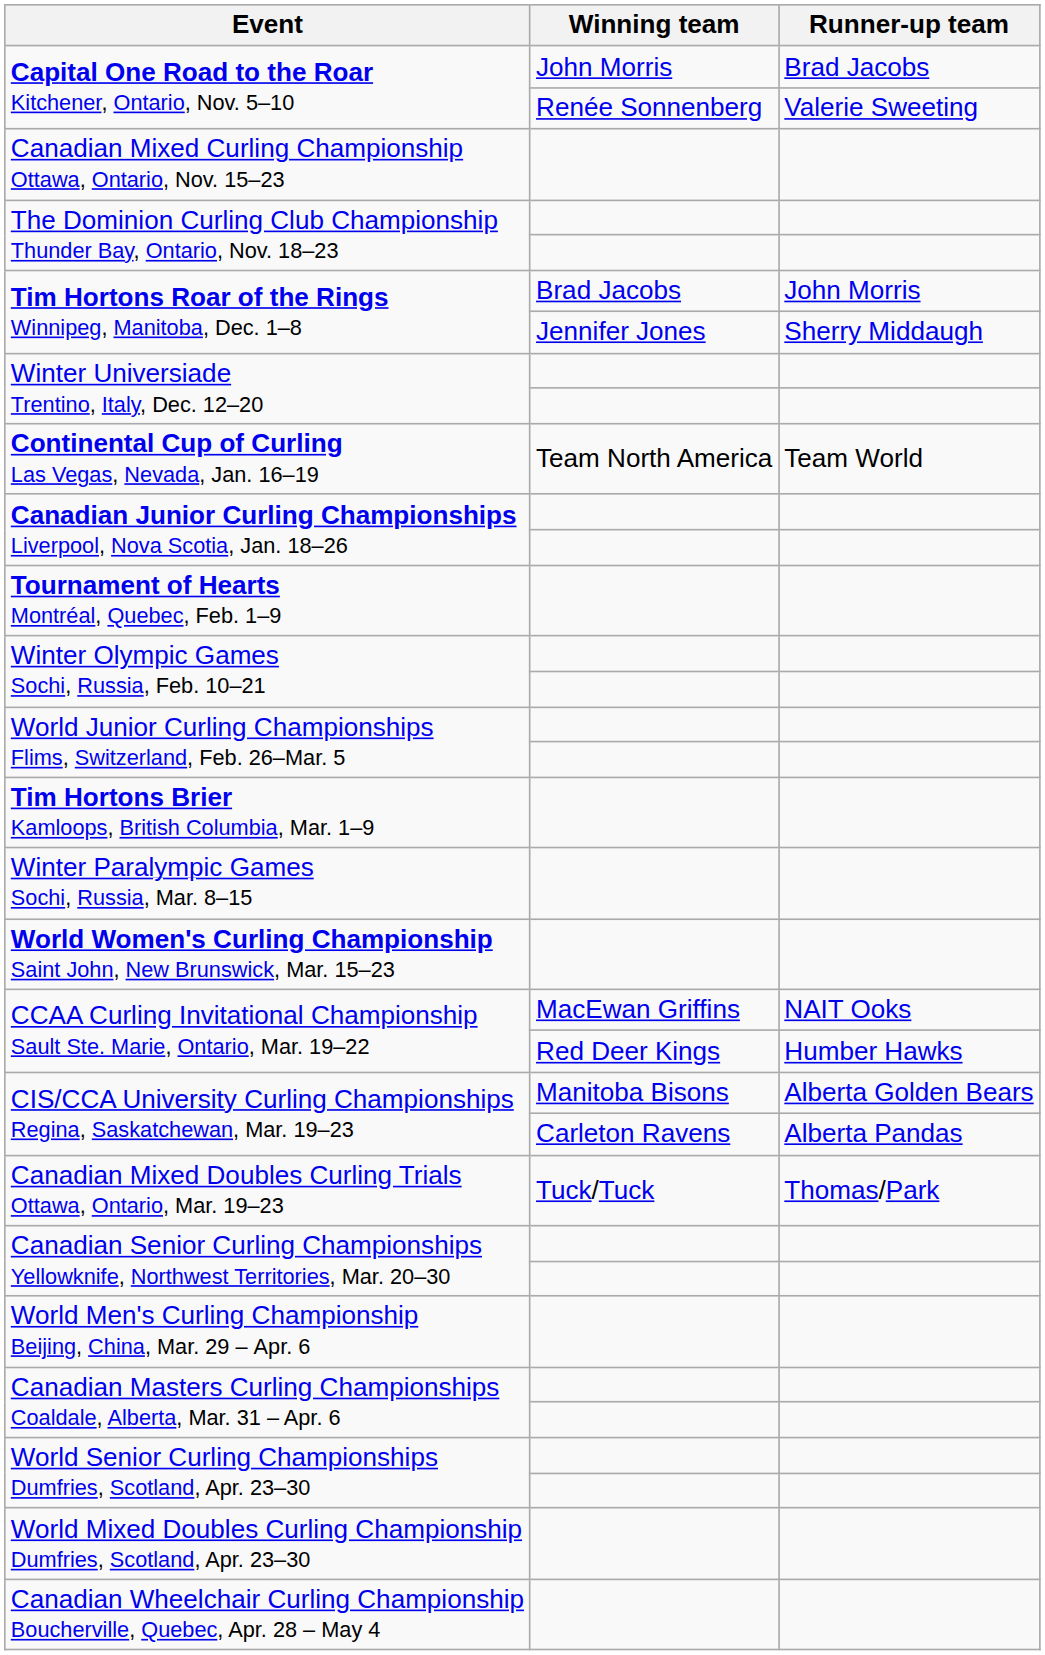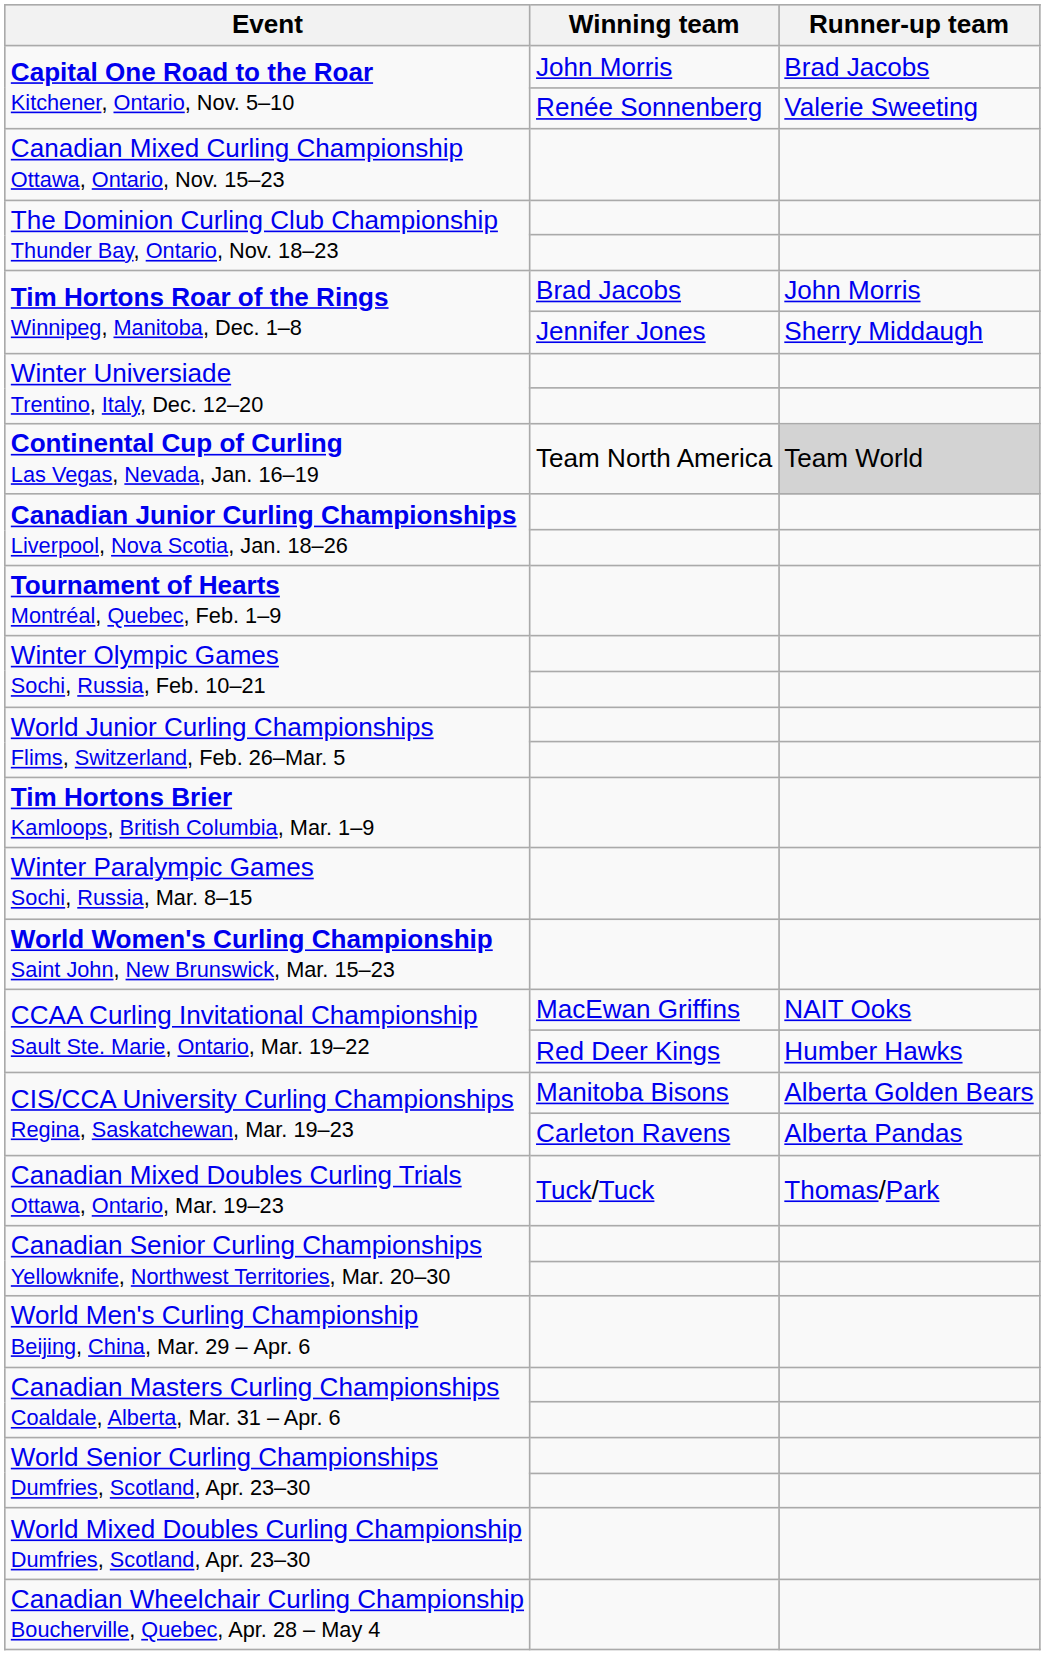Continental Cup of Curling Las Vegas, Nevada, Jan. 16–19 | Runner-up team: no background -> lightgrey background
